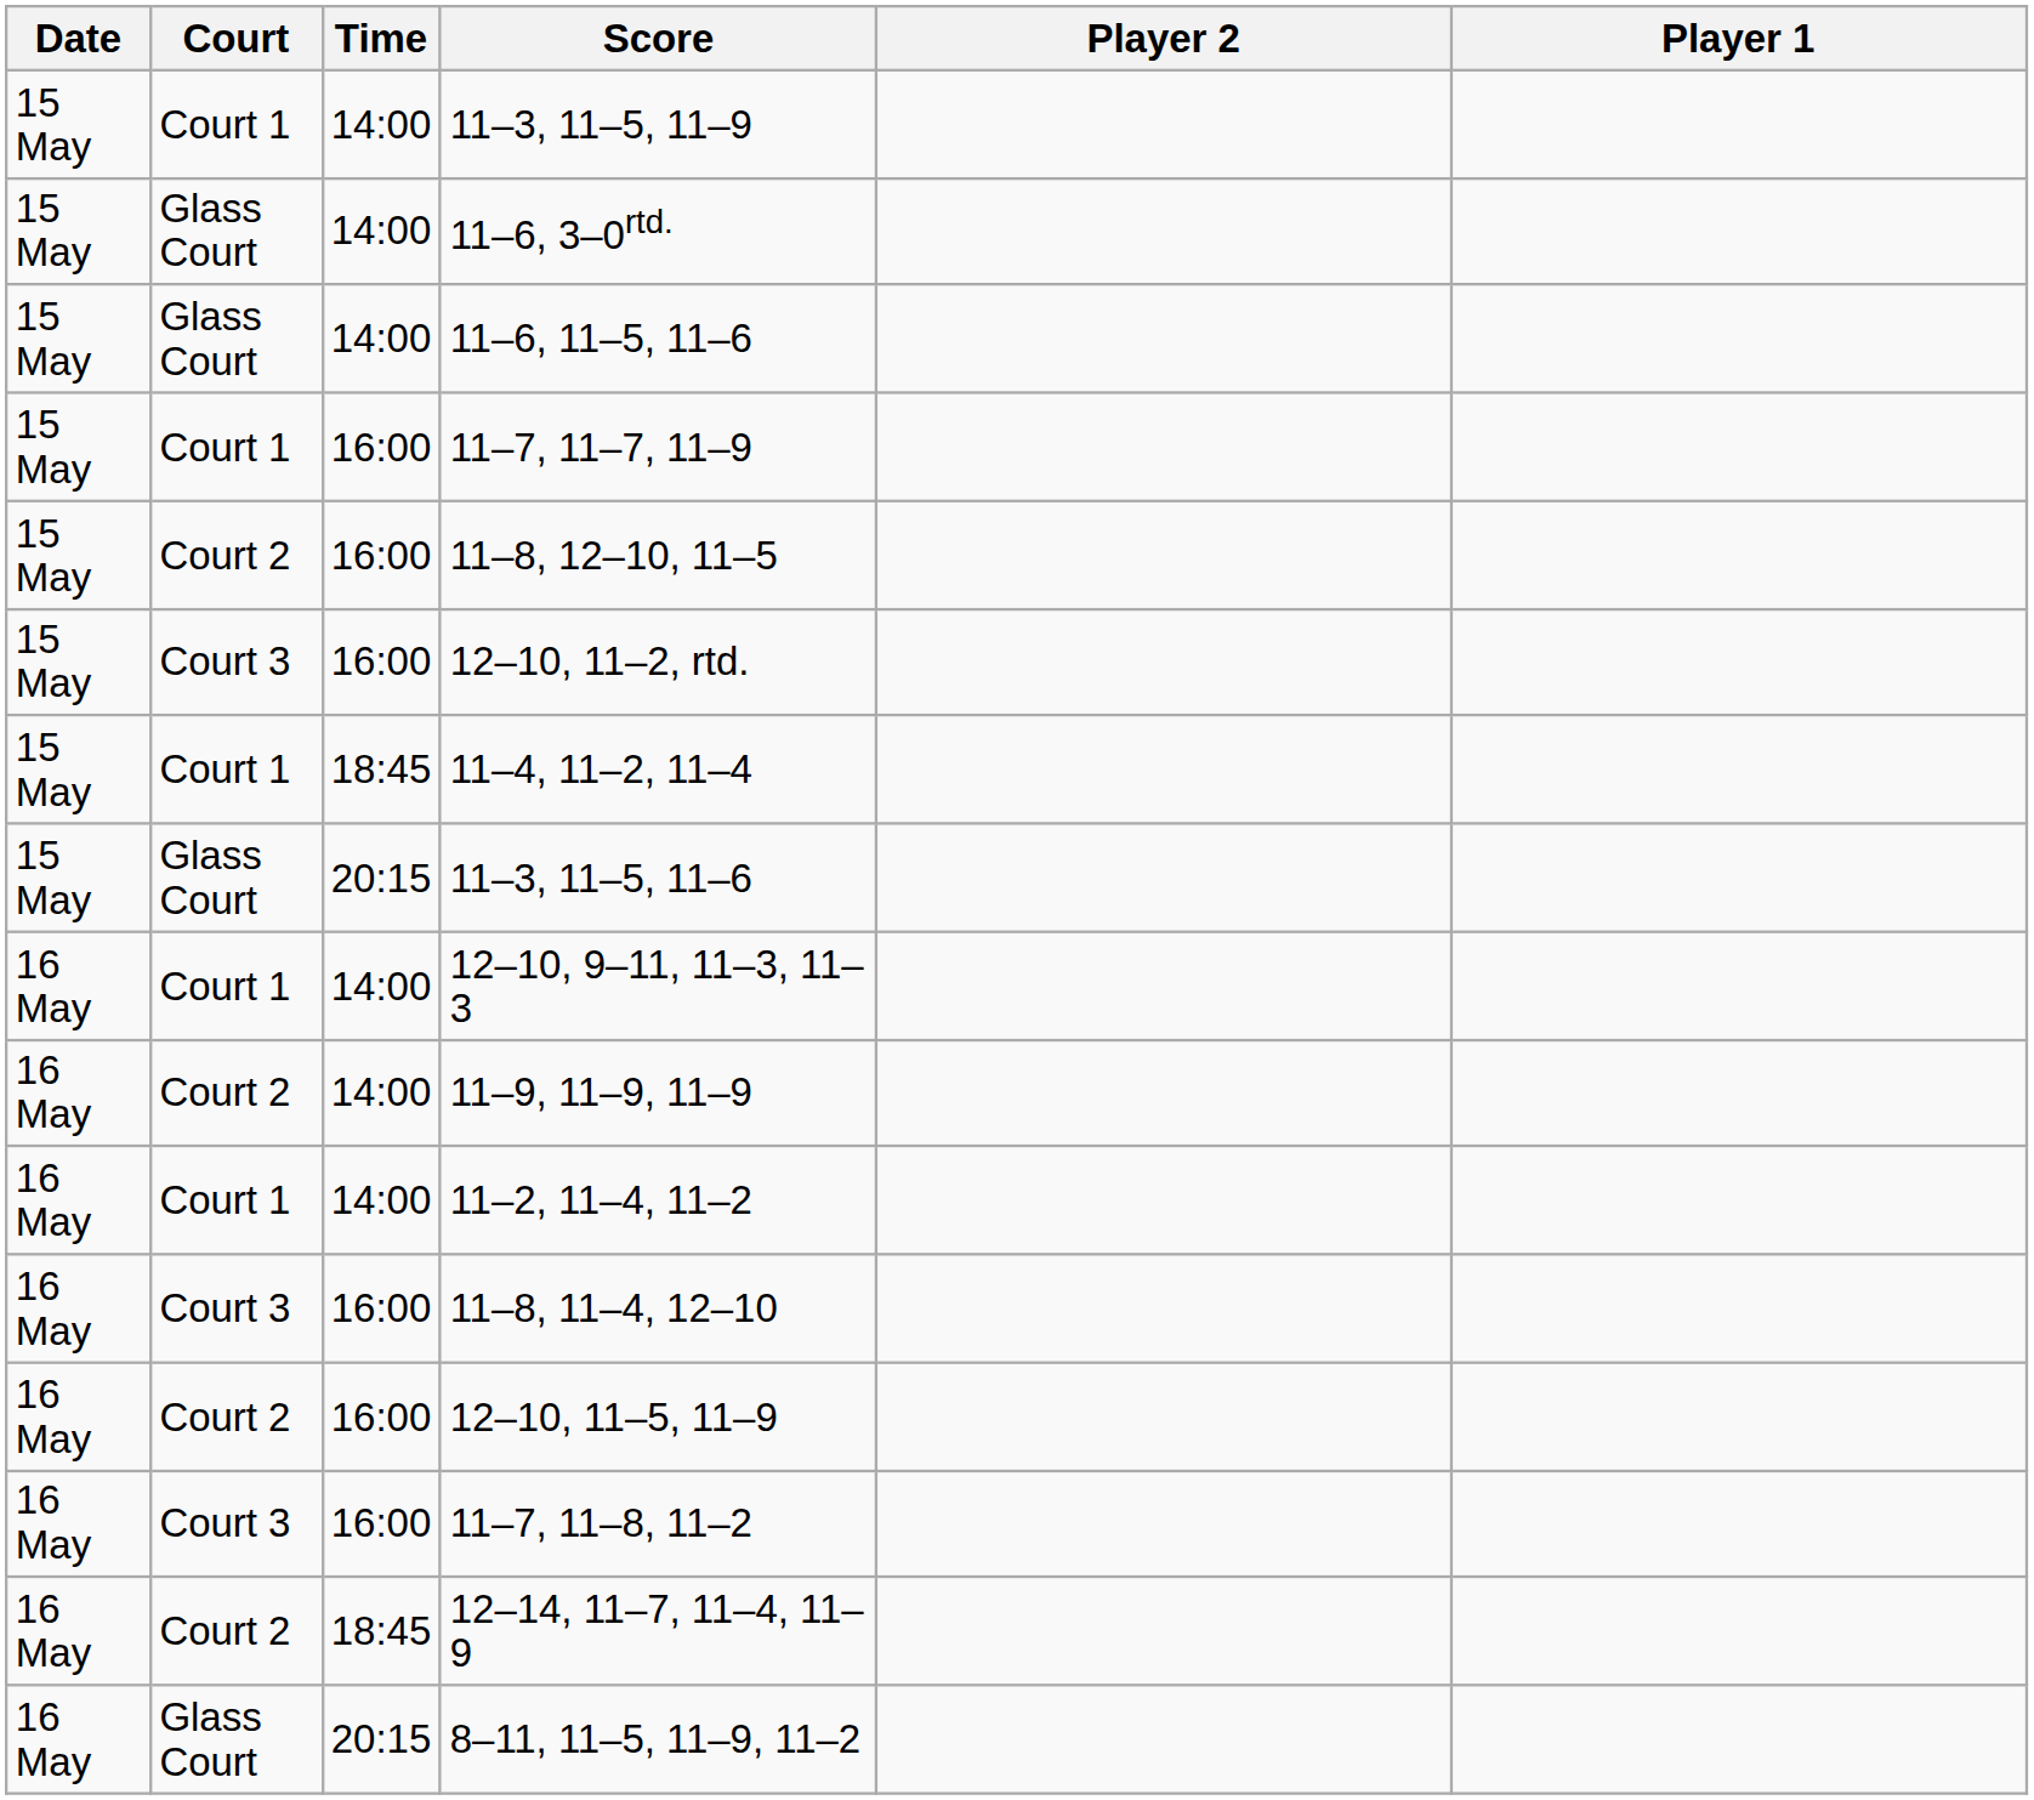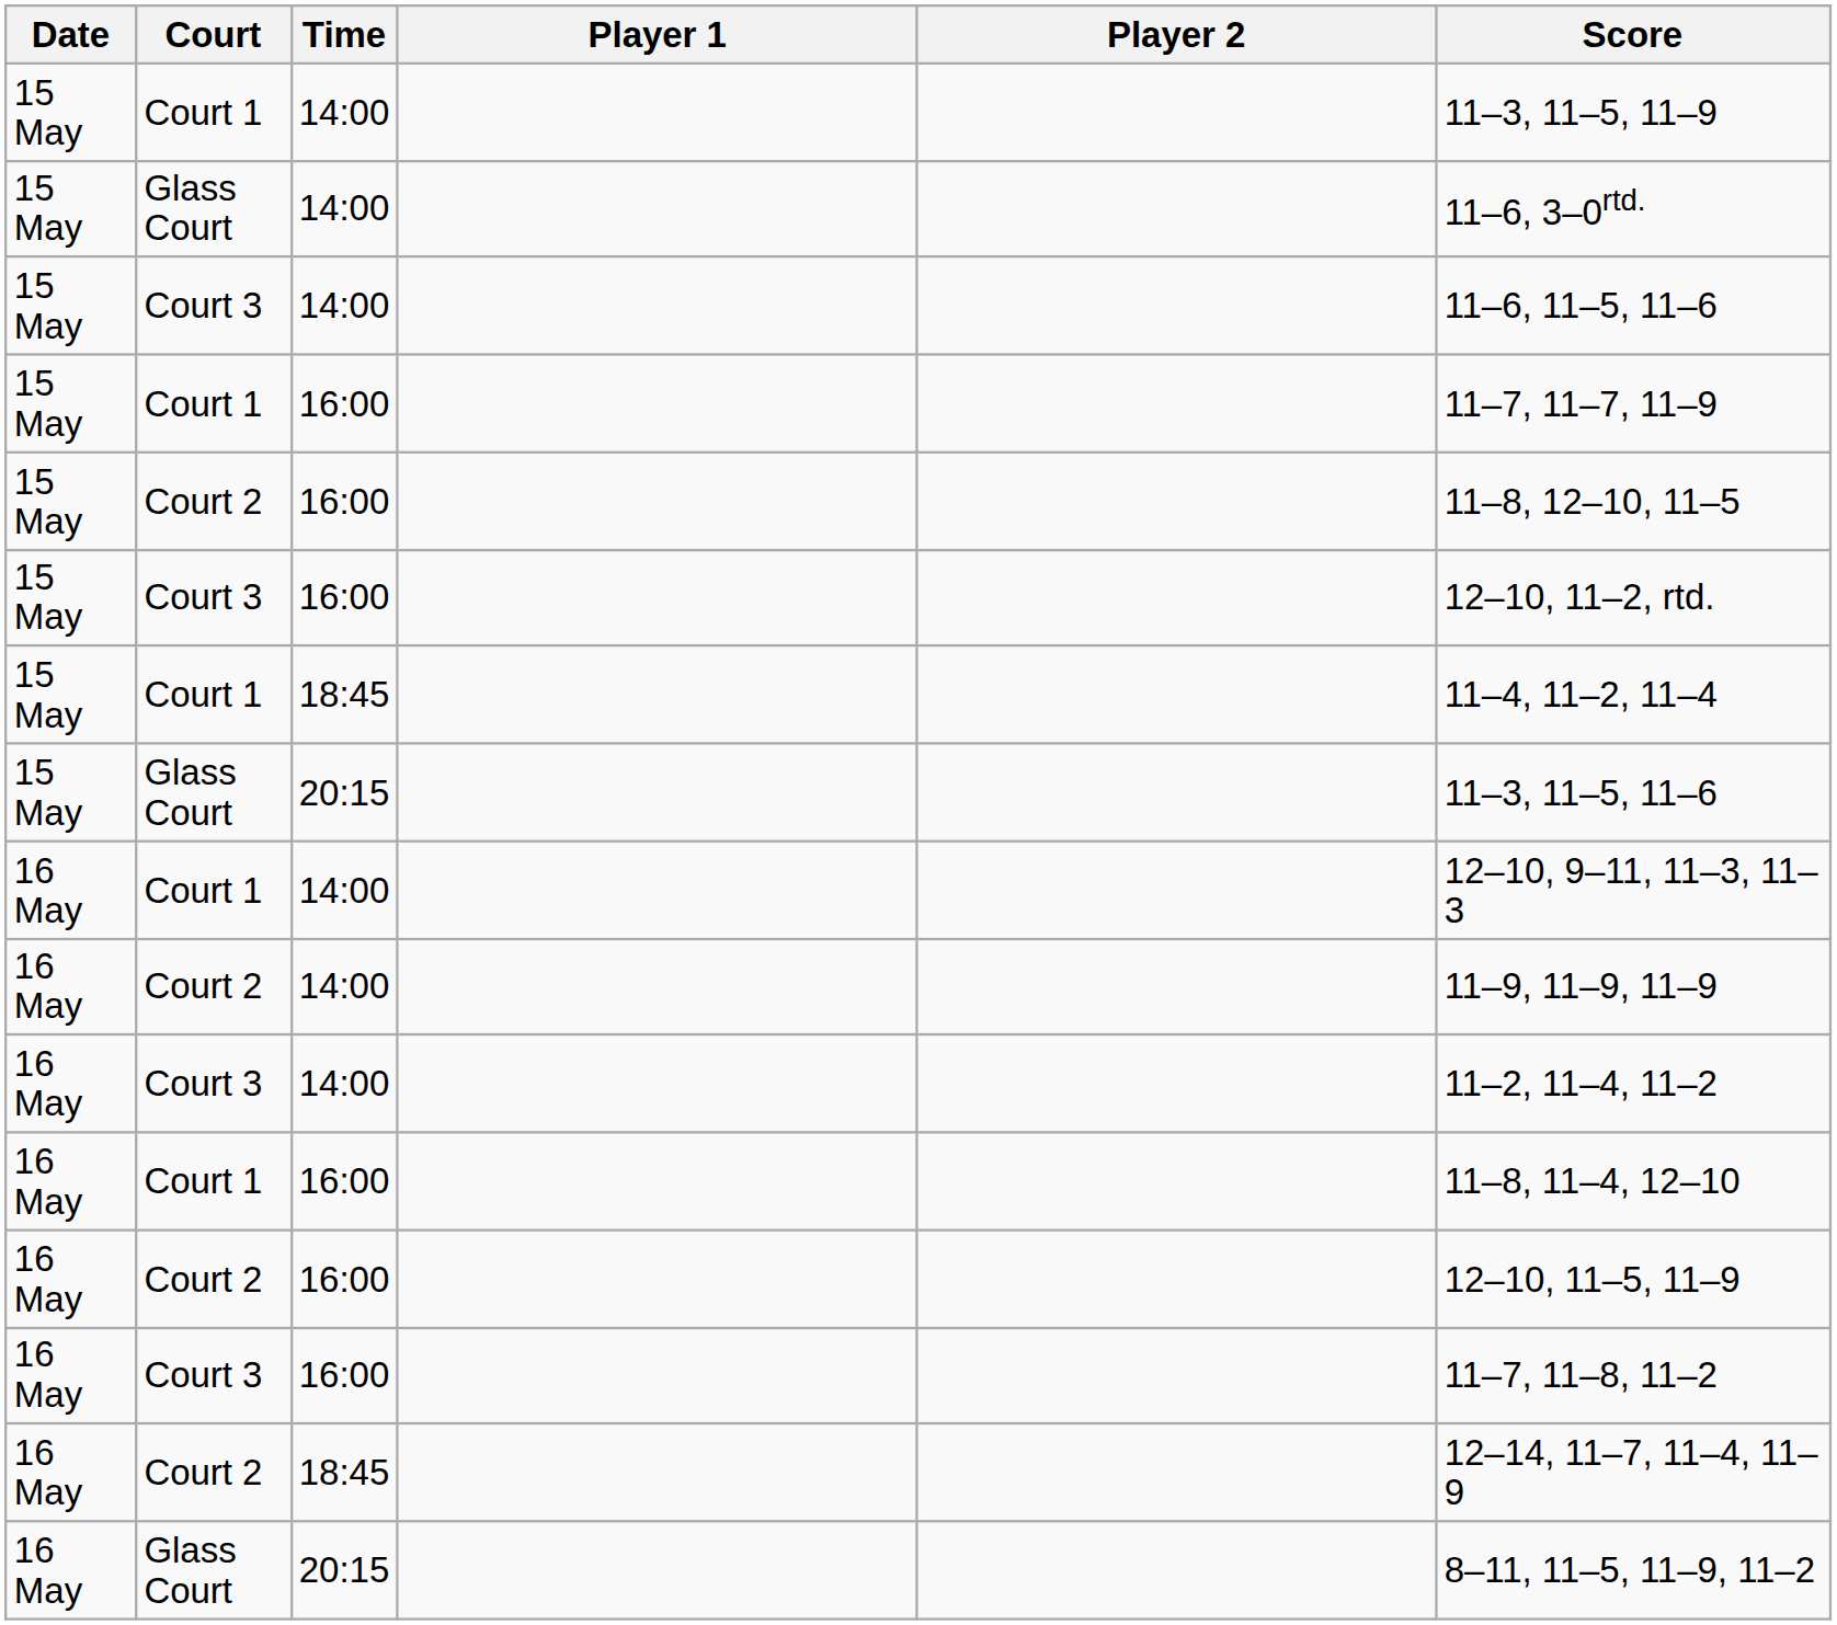columns swapped: Player 1 <-> Score
row 4 | Court: Glass Court -> Court 3
row 12 | Court: Court 1 -> Court 3
row 13 | Court: Court 3 -> Court 1
